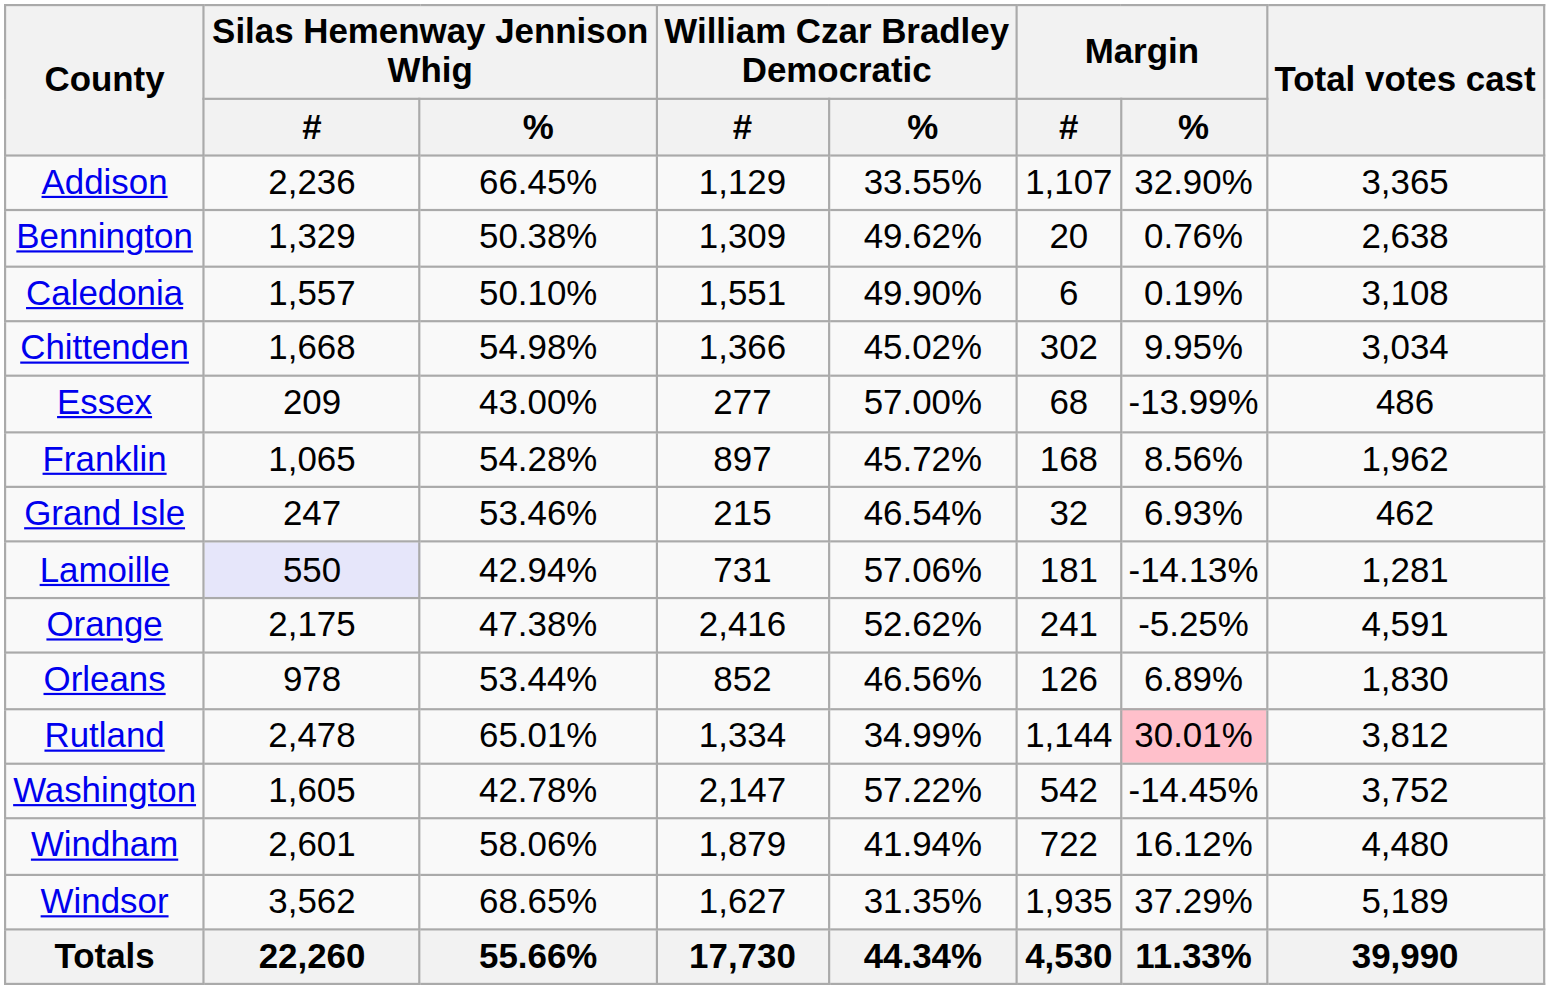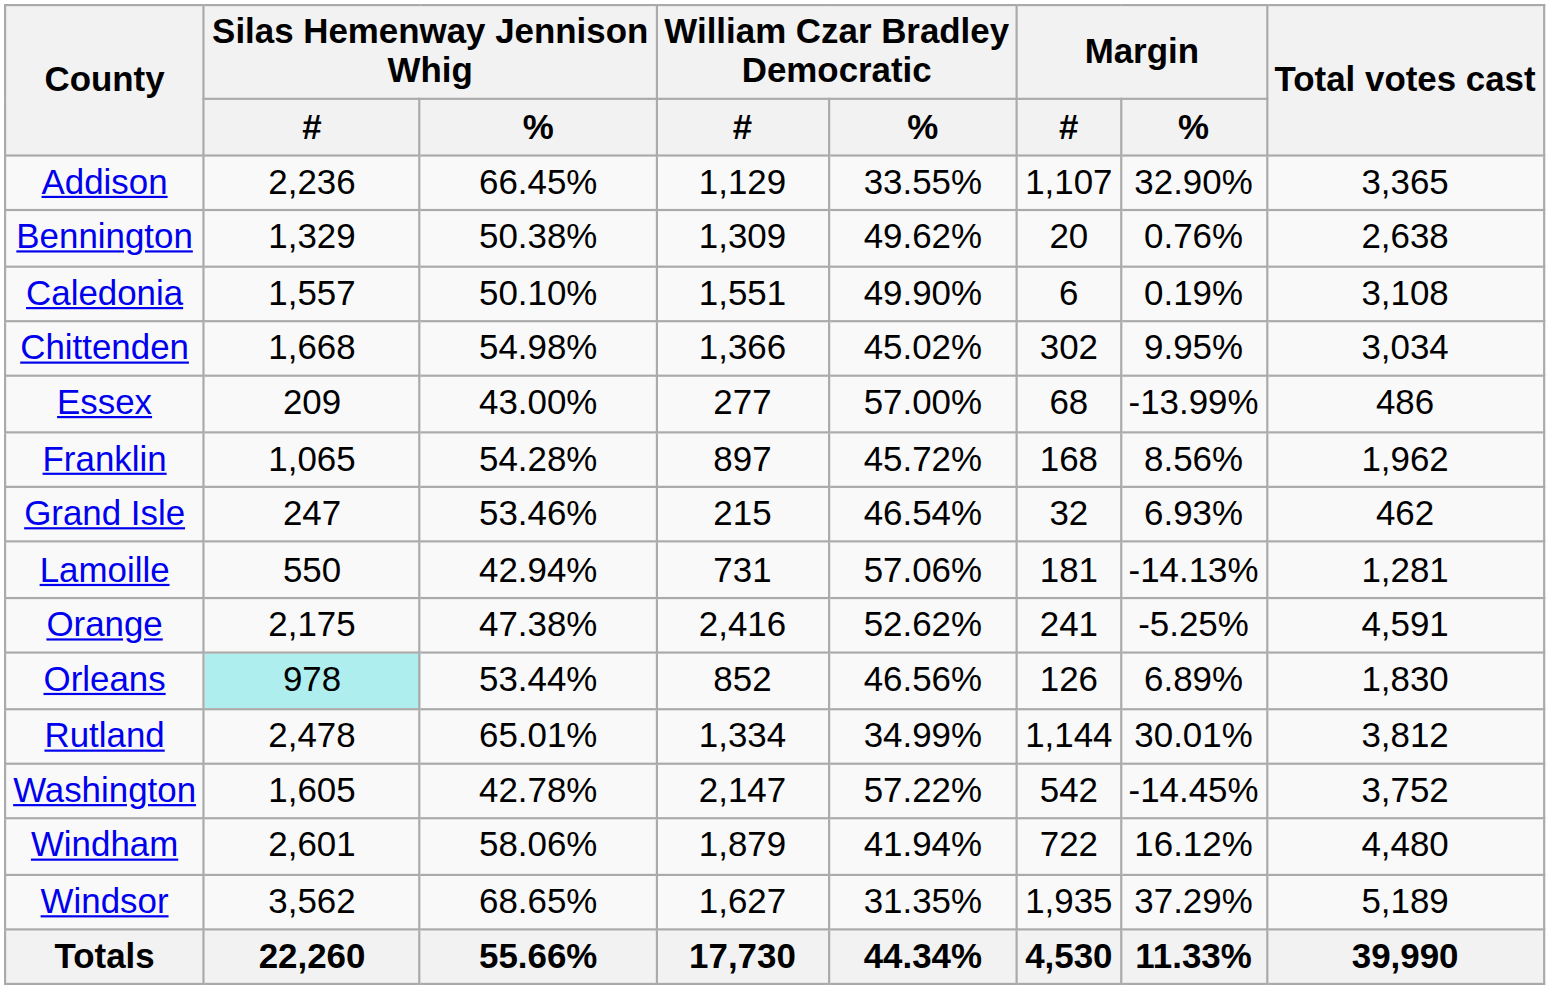Lamoille | Silas Hemenway Jennison Whig / #: lavender background -> no background
Orleans | Silas Hemenway Jennison Whig / #: no background -> paleturquoise background
Rutland | Margin / %: pink background -> no background
